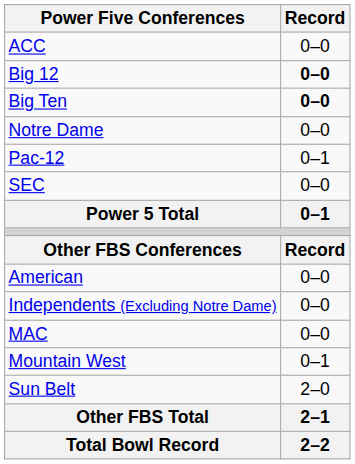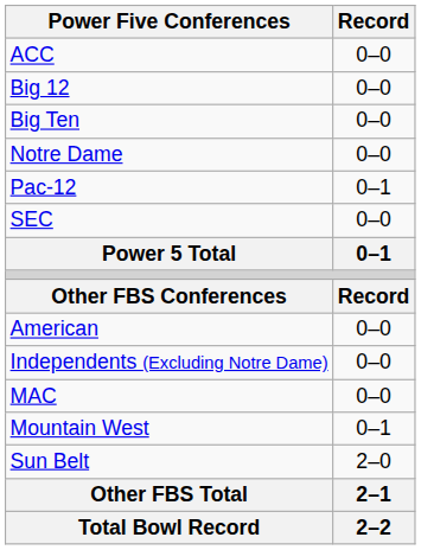Big 12 | Record: bold -> normal
Big Ten | Record: bold -> normal
